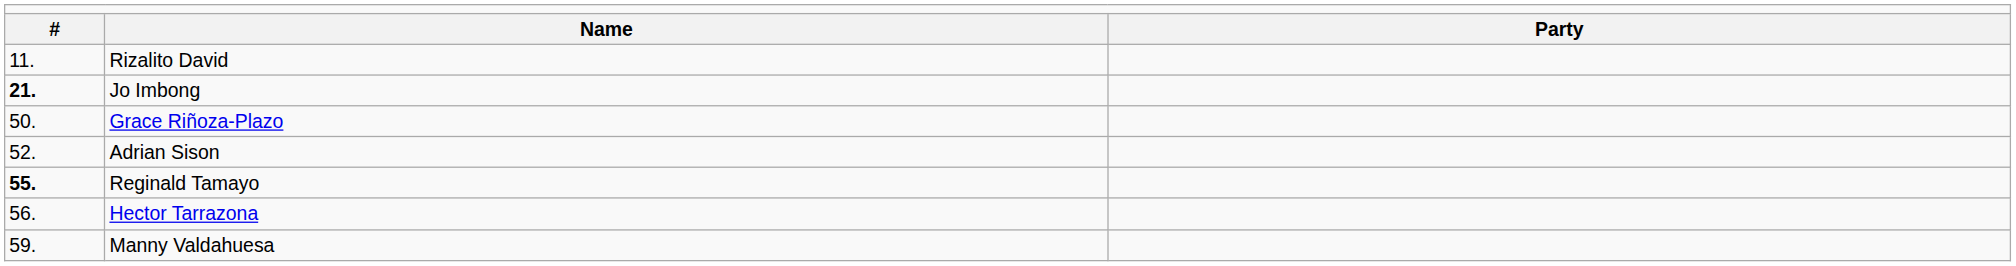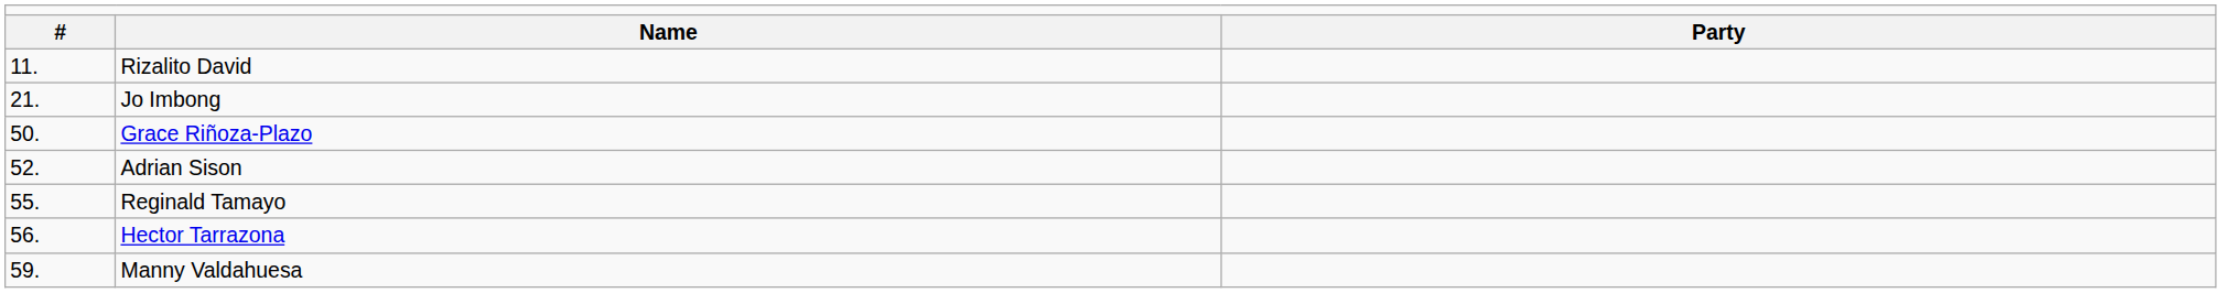Jo Imbong | column 1: bold -> normal
Reginald Tamayo | column 1: bold -> normal
